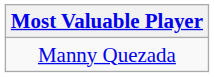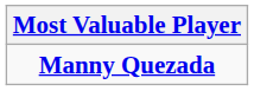row 2 | column 1: normal -> bold
